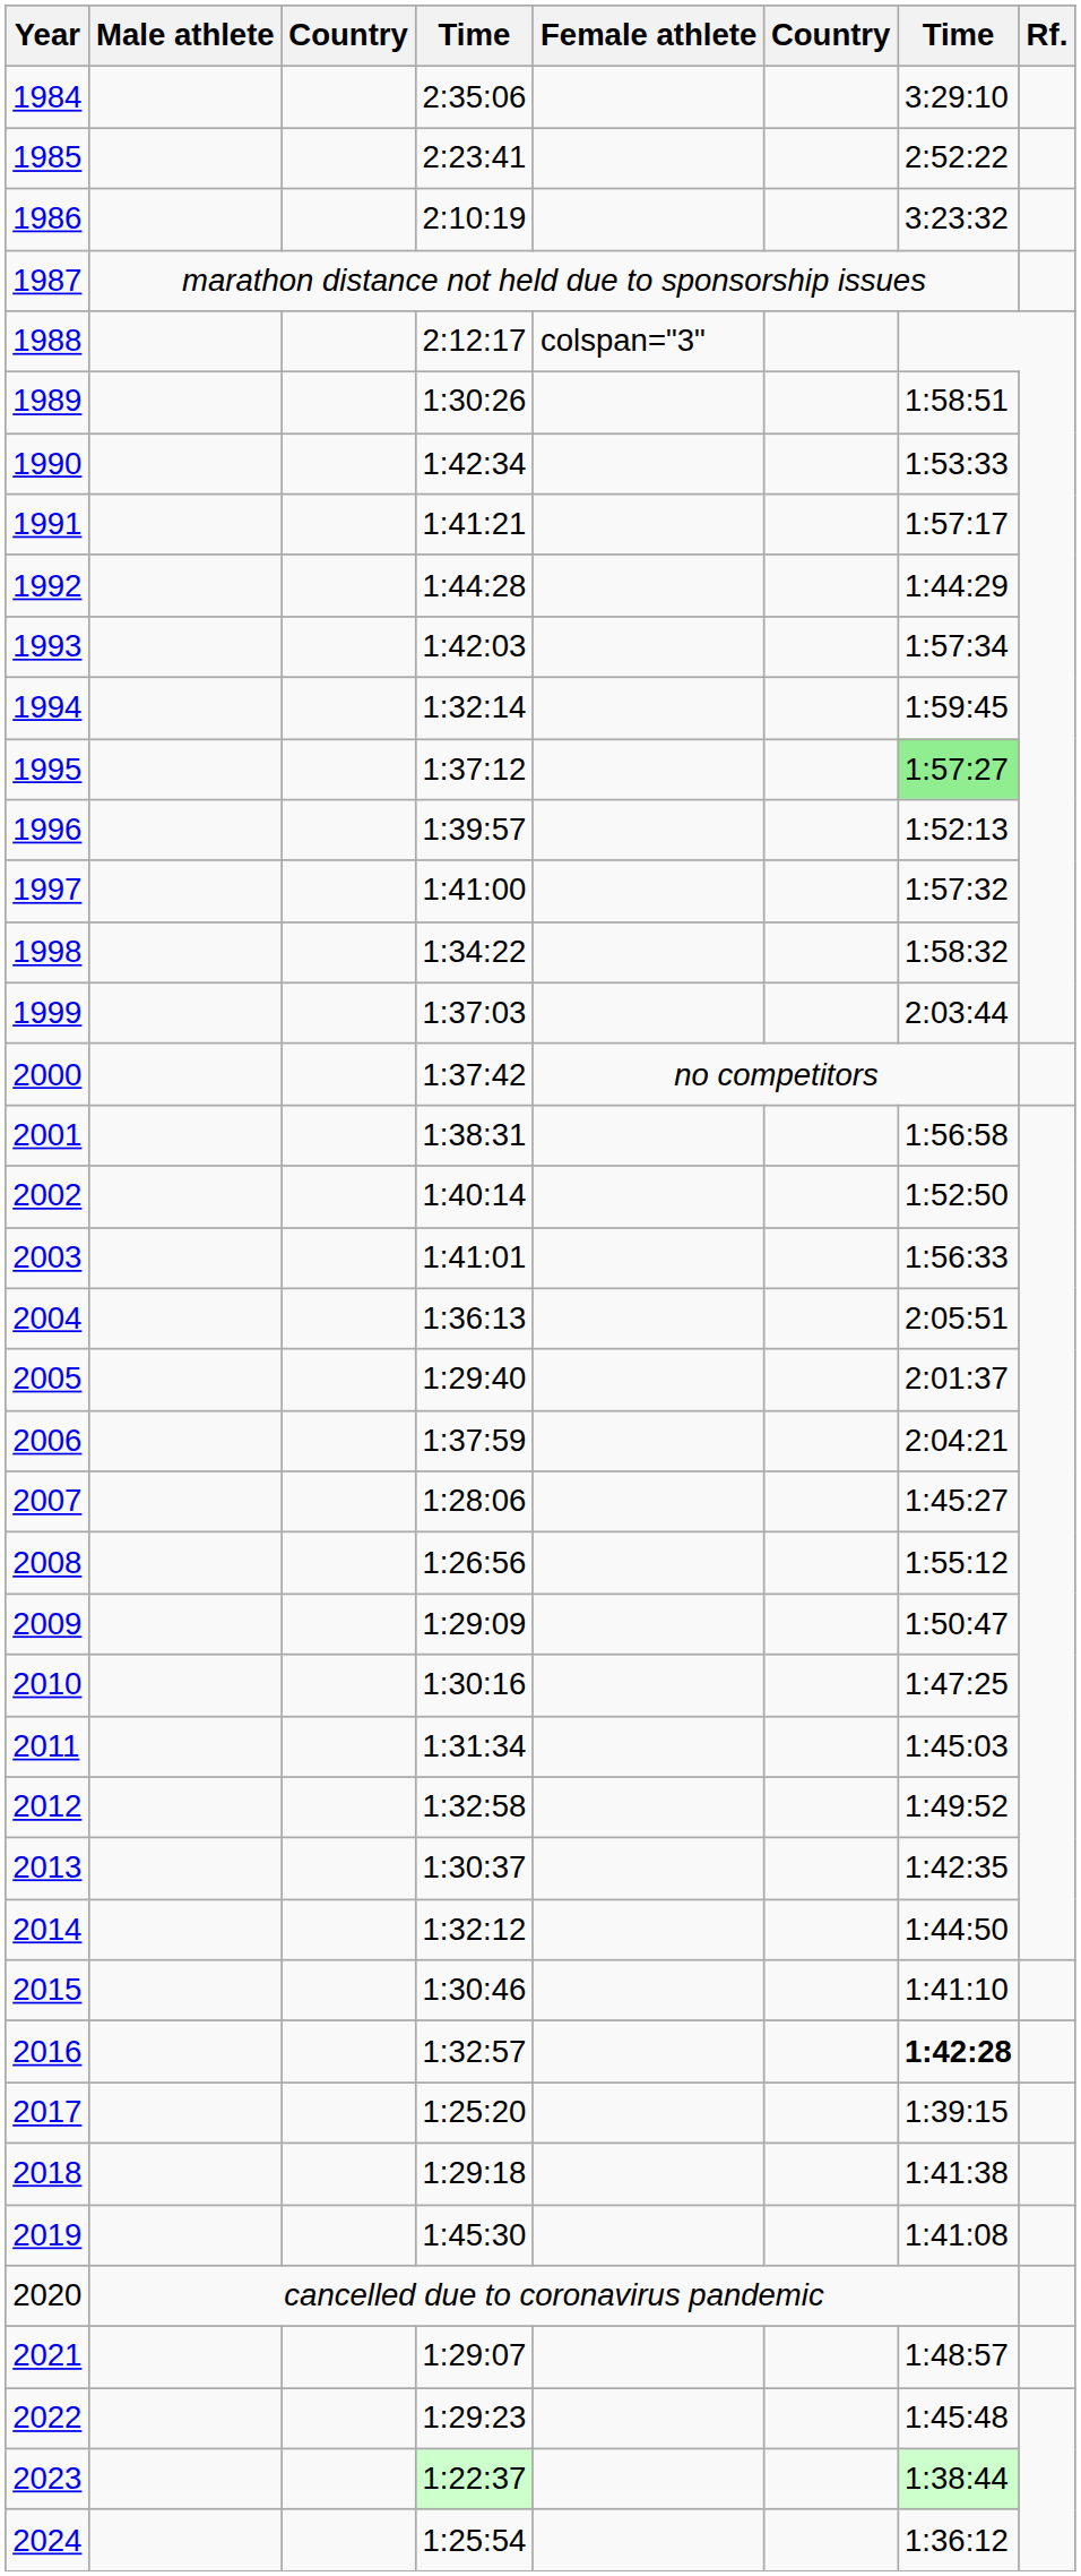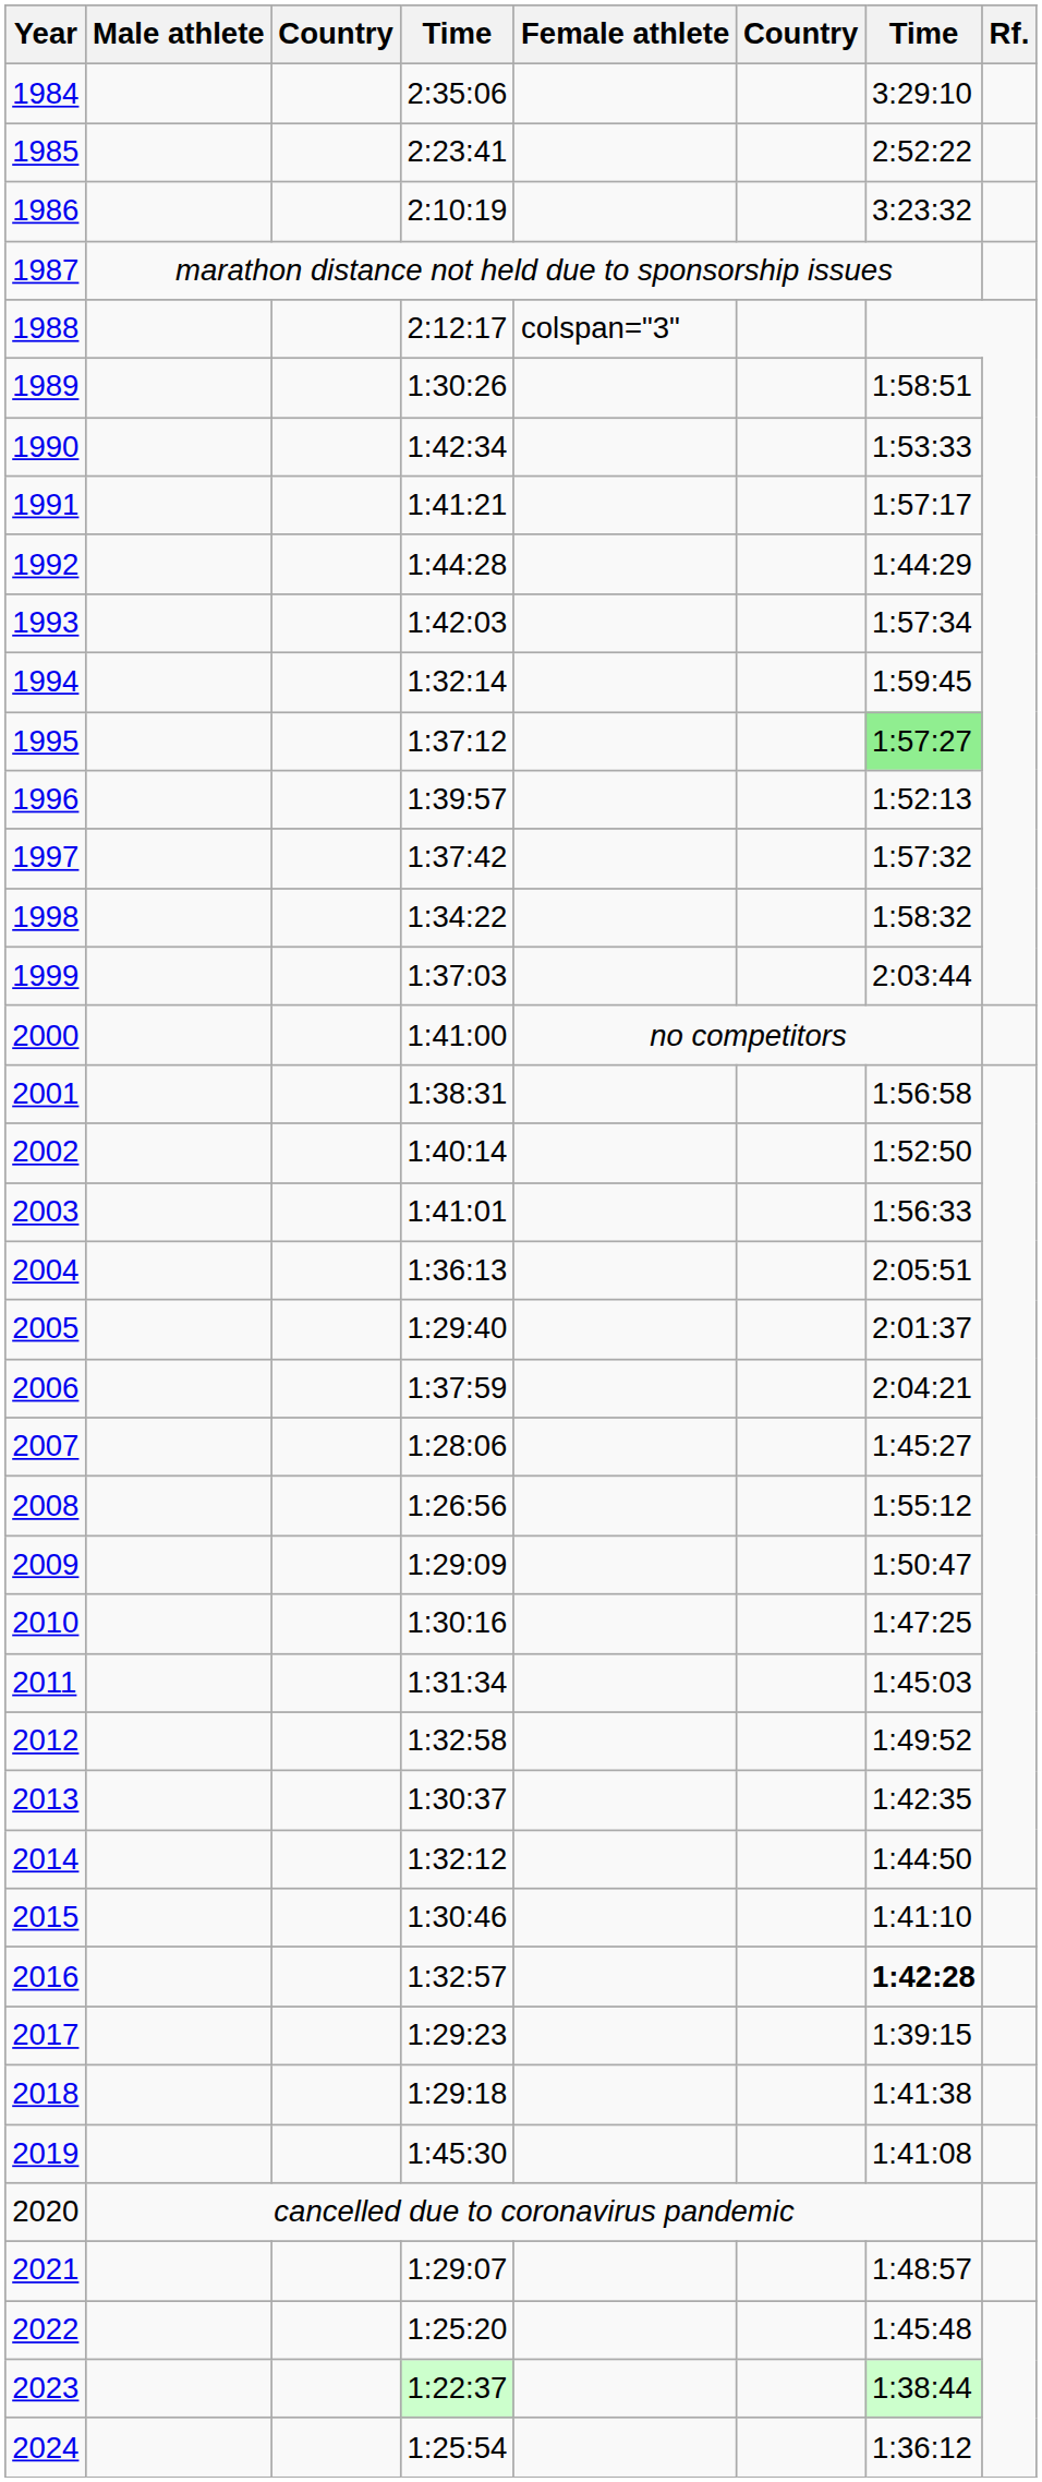1997 | column 4: 1:41:00 -> 1:37:42
2000 | column 4: 1:37:42 -> 1:41:00
2017 | column 4: 1:25:20 -> 1:29:23
2022 | column 4: 1:29:23 -> 1:25:20
